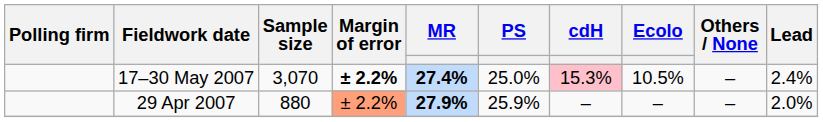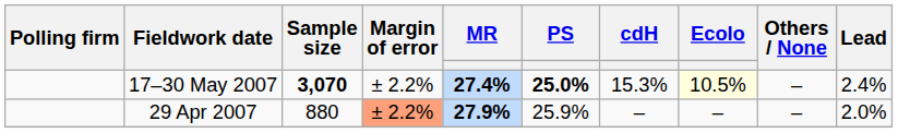17–30 May 2007 | Sample size: normal -> bold
17–30 May 2007 | Margin of error: bold -> normal
17–30 May 2007 | PS: normal -> bold
17–30 May 2007 | cdH: pink background -> no background
17–30 May 2007 | Ecolo: no background -> lightyellow background
